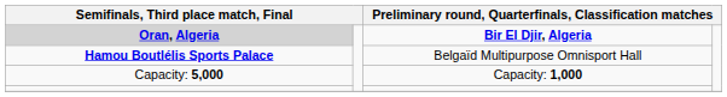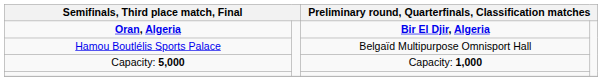Oran, Algeria | column 1: lightgrey background -> no background
Hamou Boutlélis Sports Palace | column 1: bold -> normal
